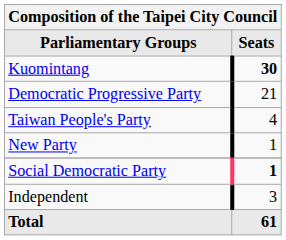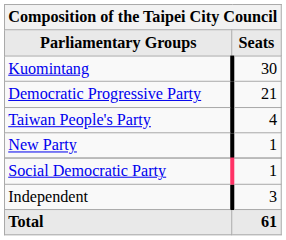Kuomintang | Seats: bold -> normal
Social Democratic Party | Seats: bold -> normal
